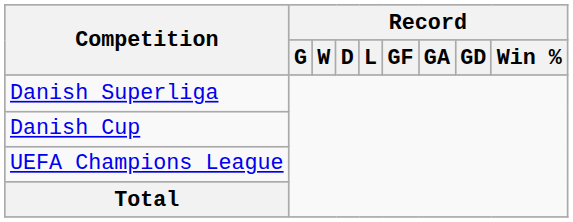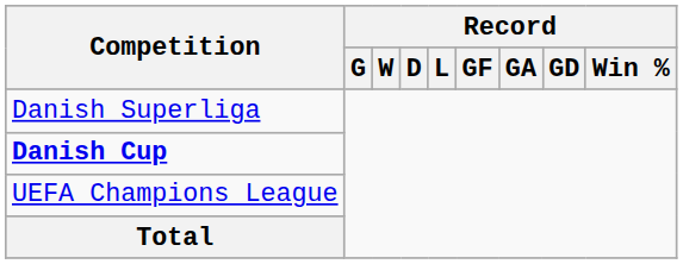Danish Cup | Competition: normal -> bold
